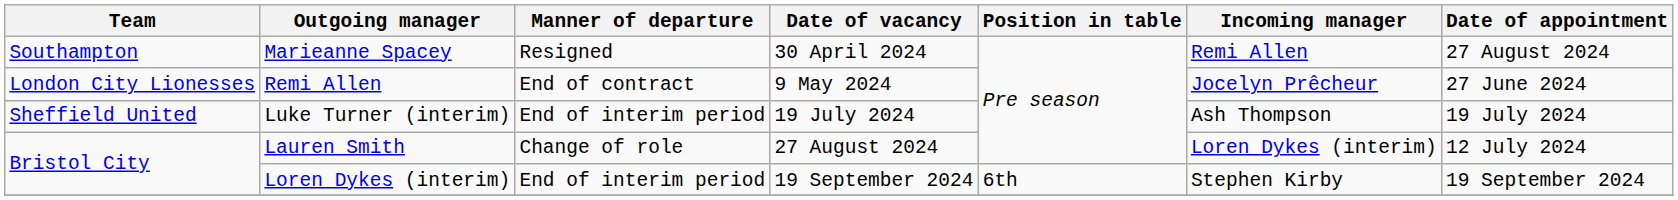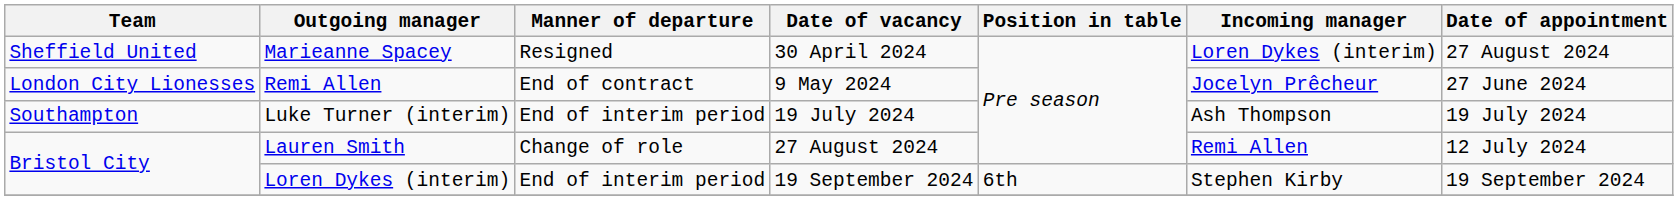Marieanne Spacey | Team: Southampton -> Sheffield United
Marieanne Spacey | Incoming manager: Remi Allen -> Loren Dykes (interim)
Luke Turner (interim) | Team: Sheffield United -> Southampton
Lauren Smith | Incoming manager: Loren Dykes (interim) -> Remi Allen
